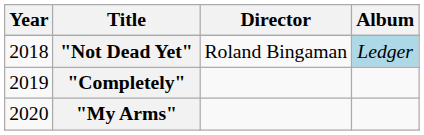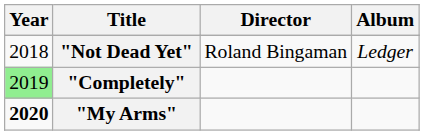"Not Dead Yet" | Album: lightblue background -> no background
"Completely" | Year: no background -> lightgreen background
"My Arms" | Year: normal -> bold
